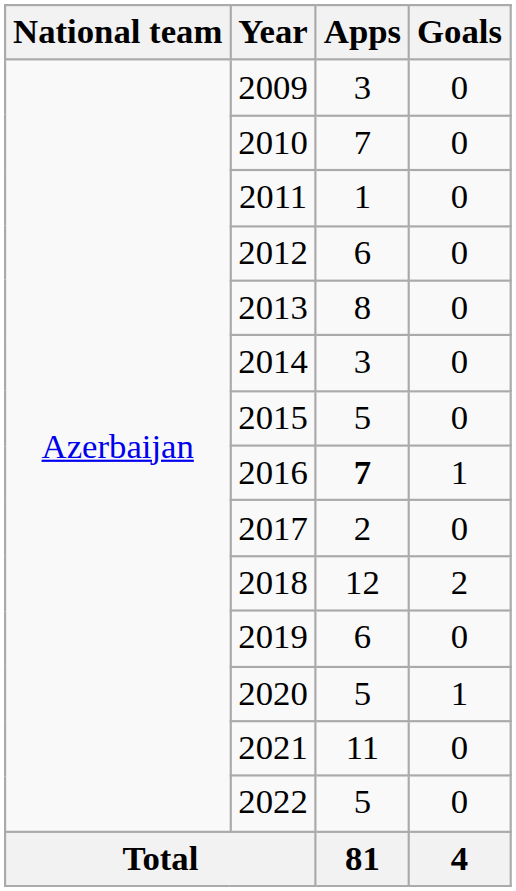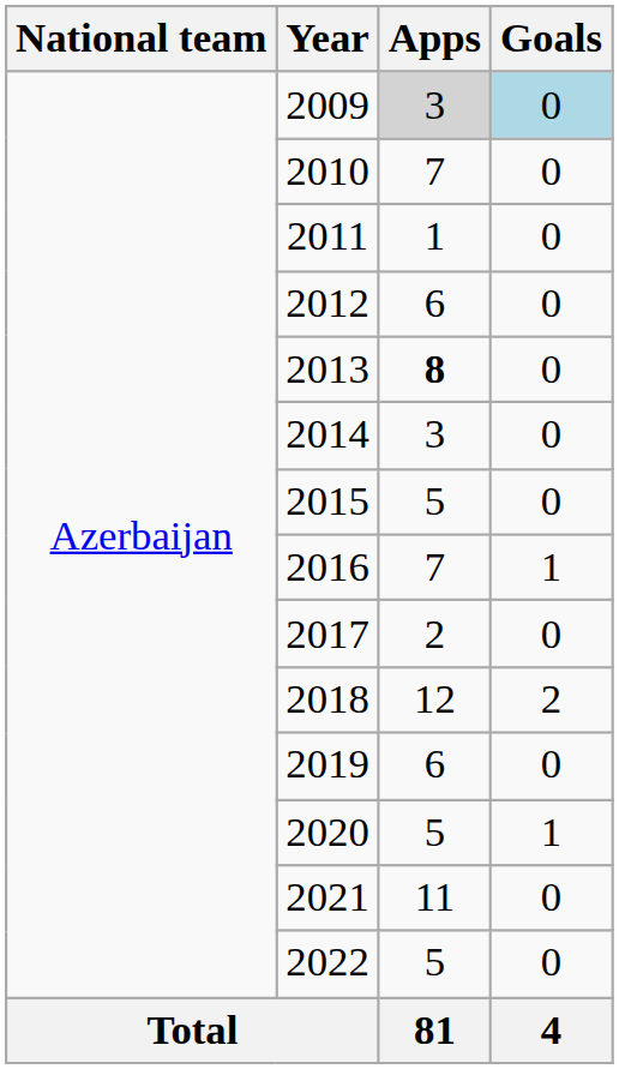2009 | Apps: no background -> lightgrey background
2009 | Goals: no background -> lightblue background
2013 | Apps: normal -> bold
2016 | Apps: bold -> normal
